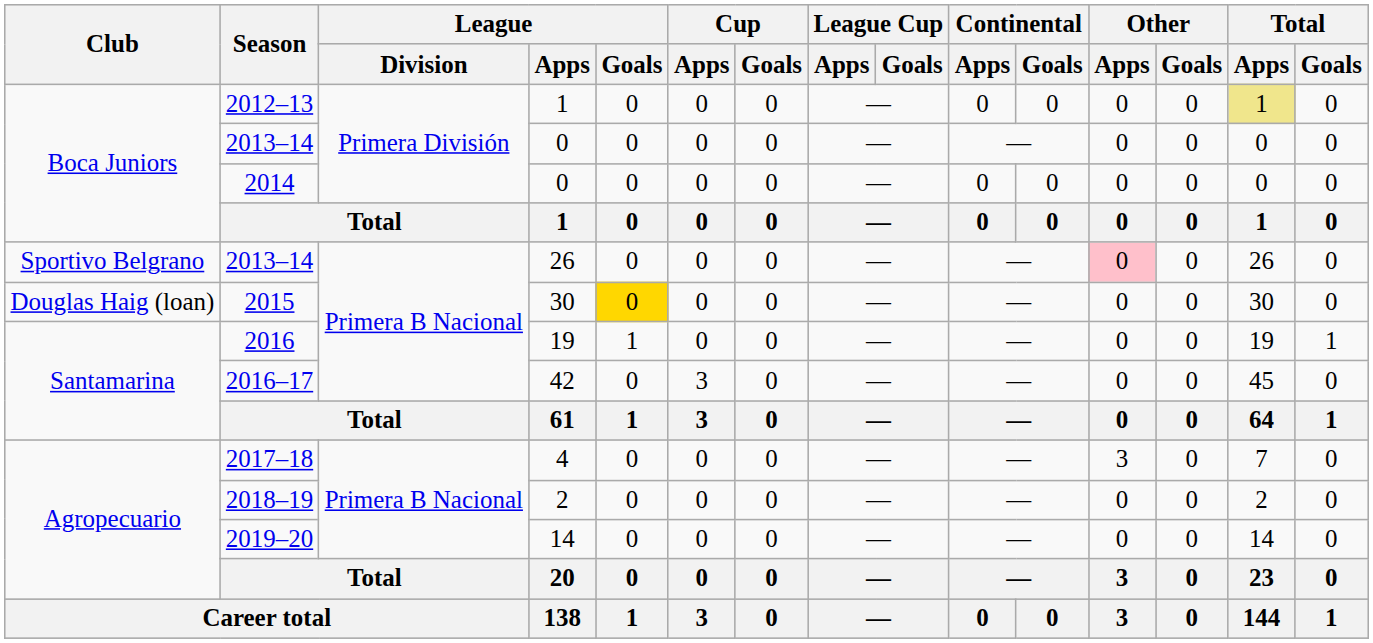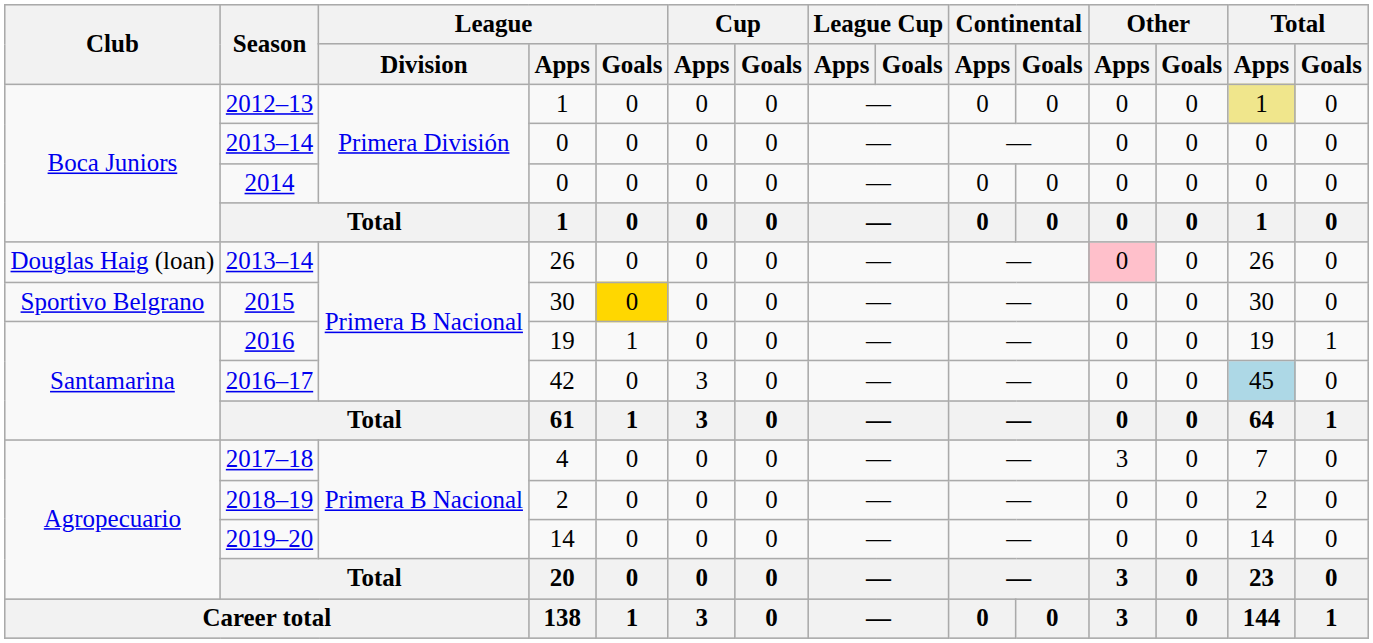2013–14 / 26 | Club: Sportivo Belgrano -> Douglas Haig (loan)
2015 | Club: Douglas Haig (loan) -> Sportivo Belgrano
2016–17 | Total / Apps: no background -> lightblue background
